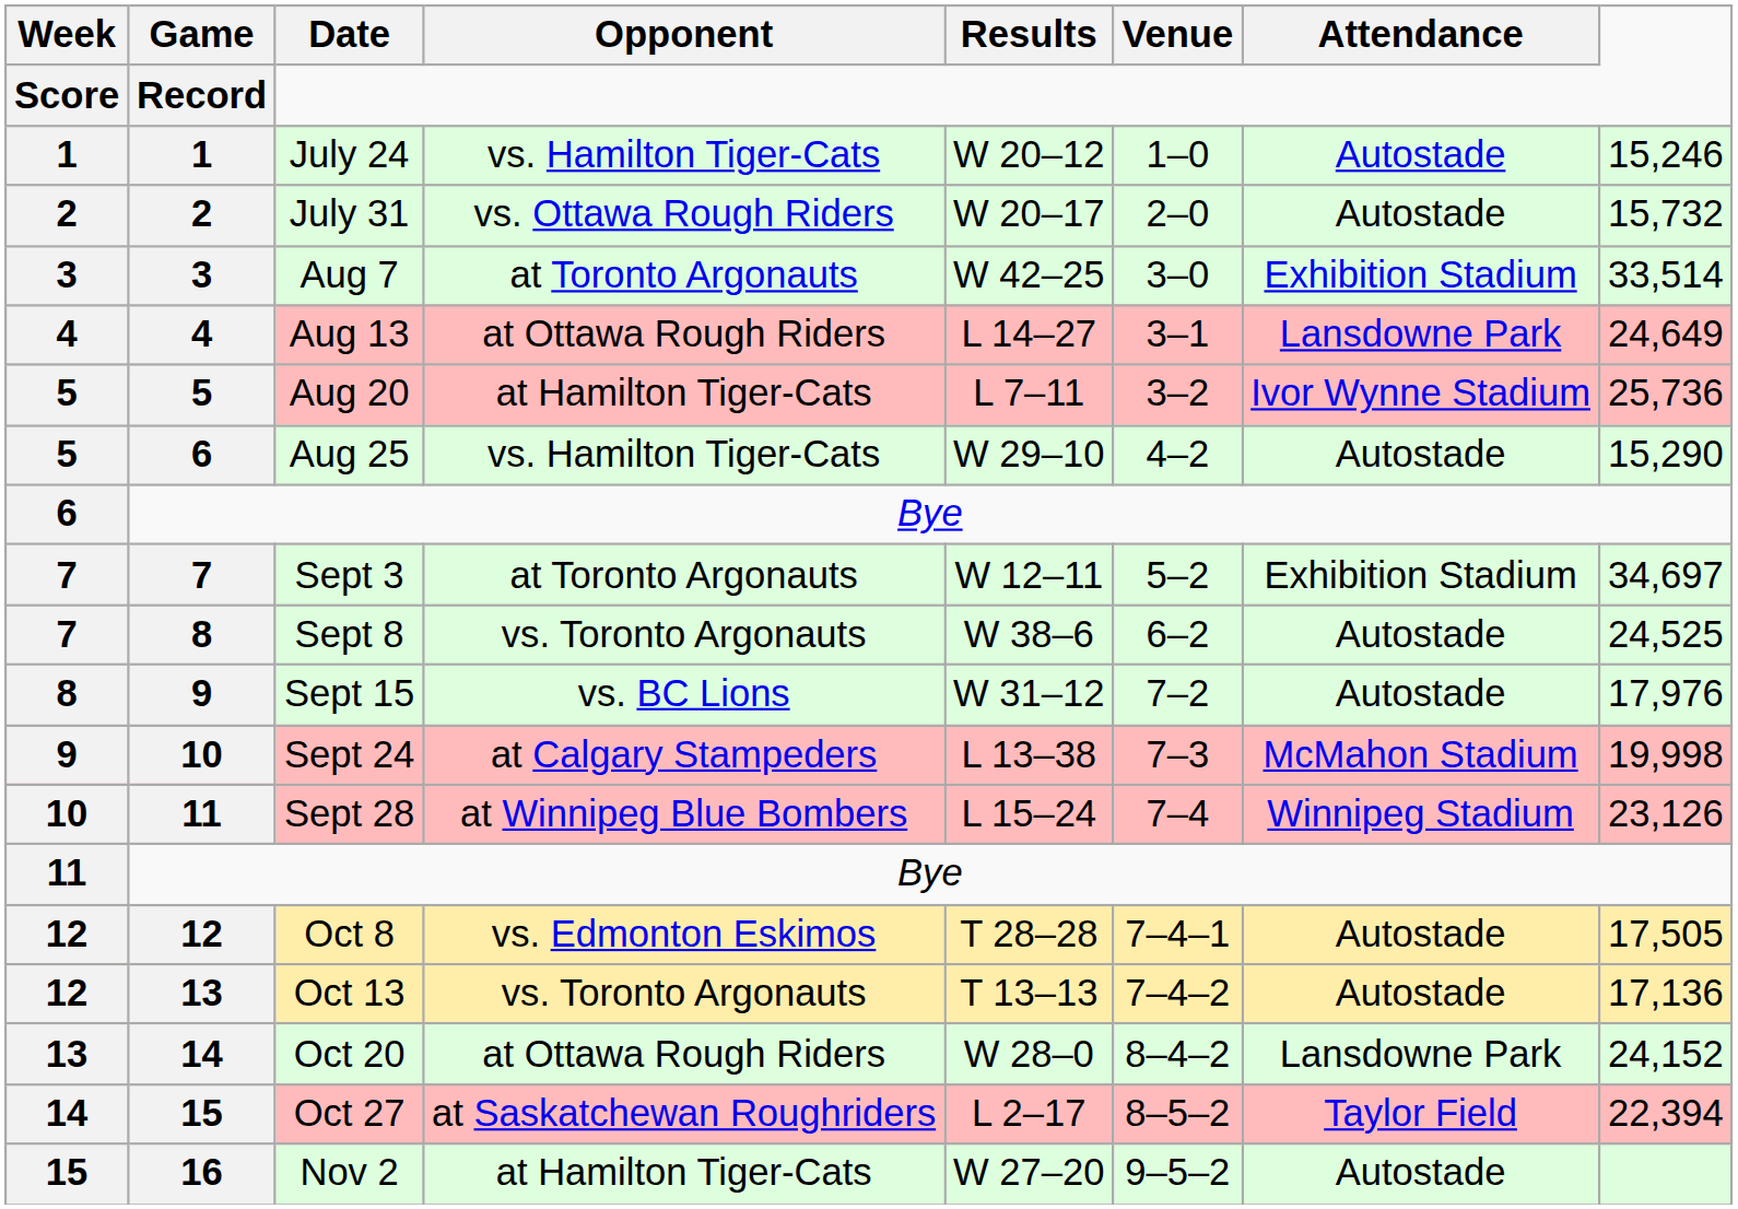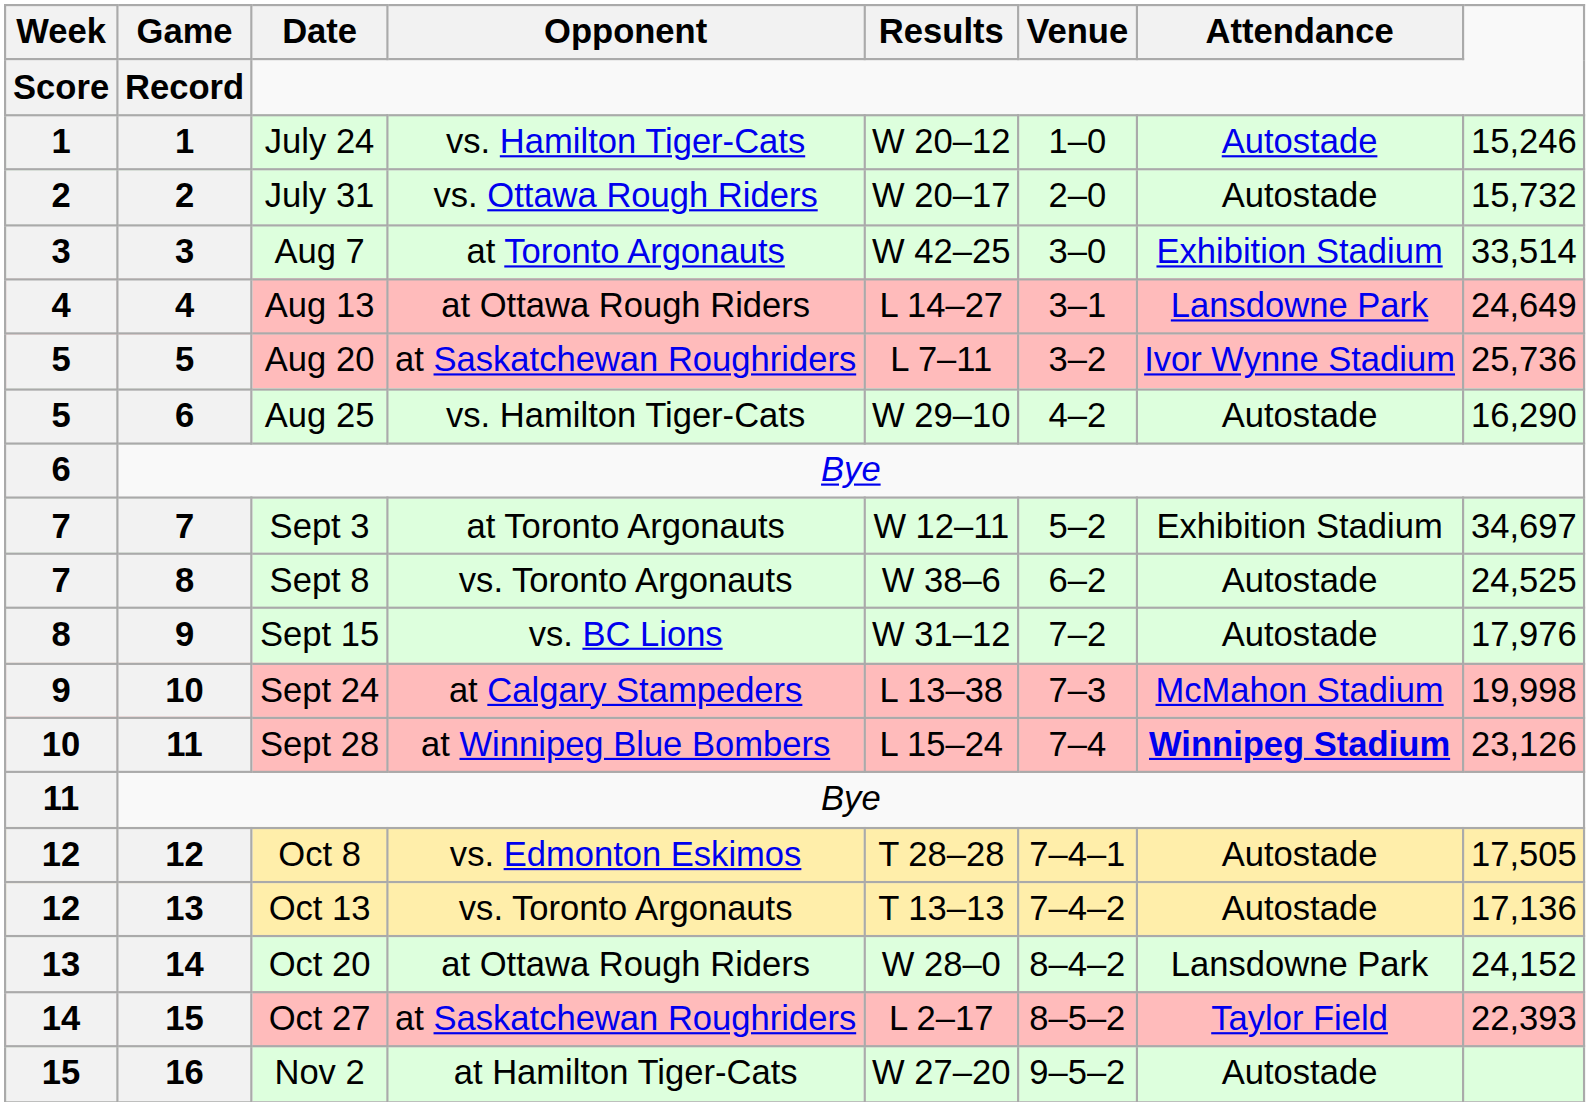Aug 20 | Opponent: at Hamilton Tiger-Cats -> at Saskatchewan Roughriders
Aug 25 | column 8: 15,290 -> 16,290
Sept 28 | Attendance: normal -> bold
Oct 27 | column 8: 22,394 -> 22,393
